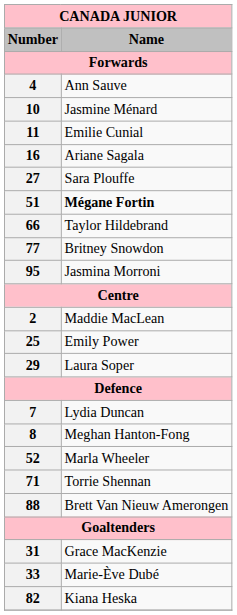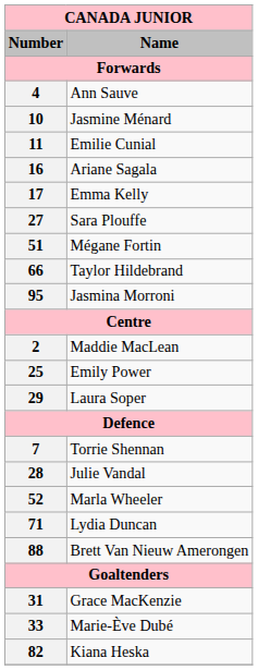+ row: 17 | Emma Kelly
51 | Name: bold -> normal
- row: 77 | Britney Snowdon
7 | Name: Lydia Duncan -> Torrie Shennan
- row: 8 | Meghan Hanton-Fong
+ row: 28 | Julie Vandal
71 | Name: Torrie Shennan -> Lydia Duncan
